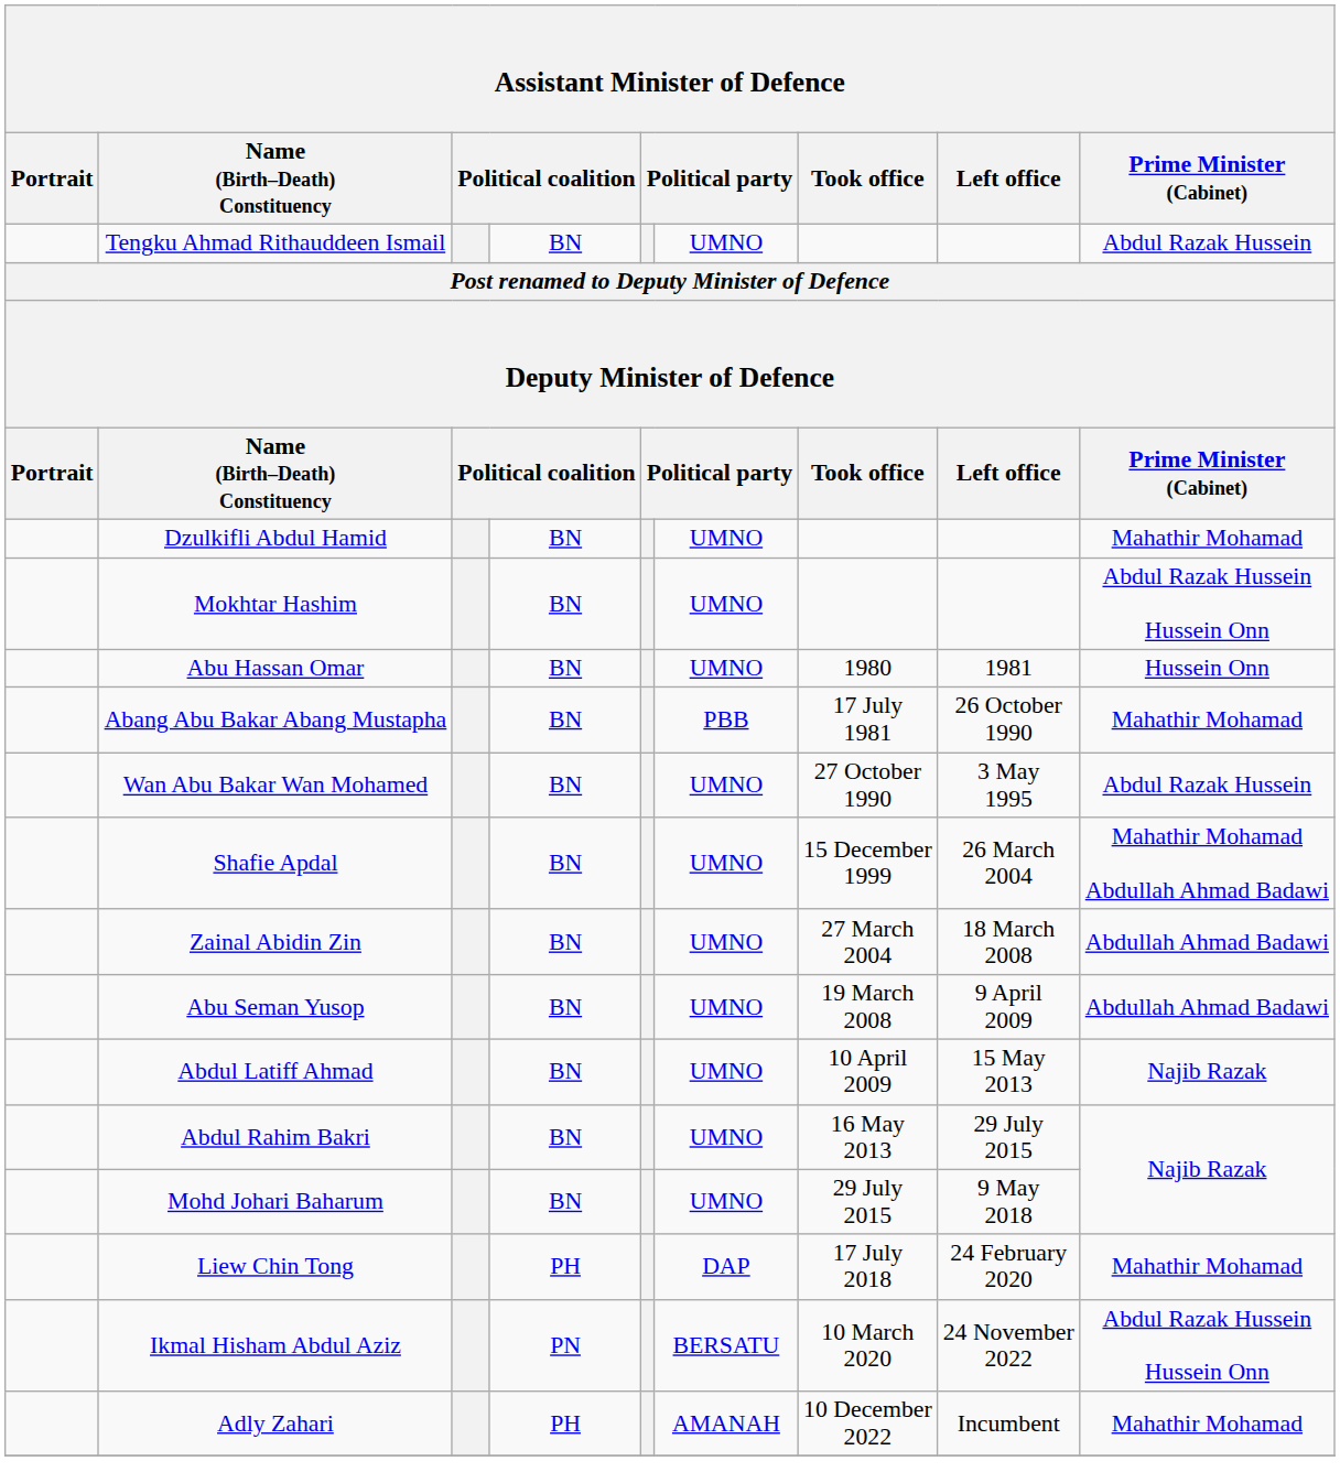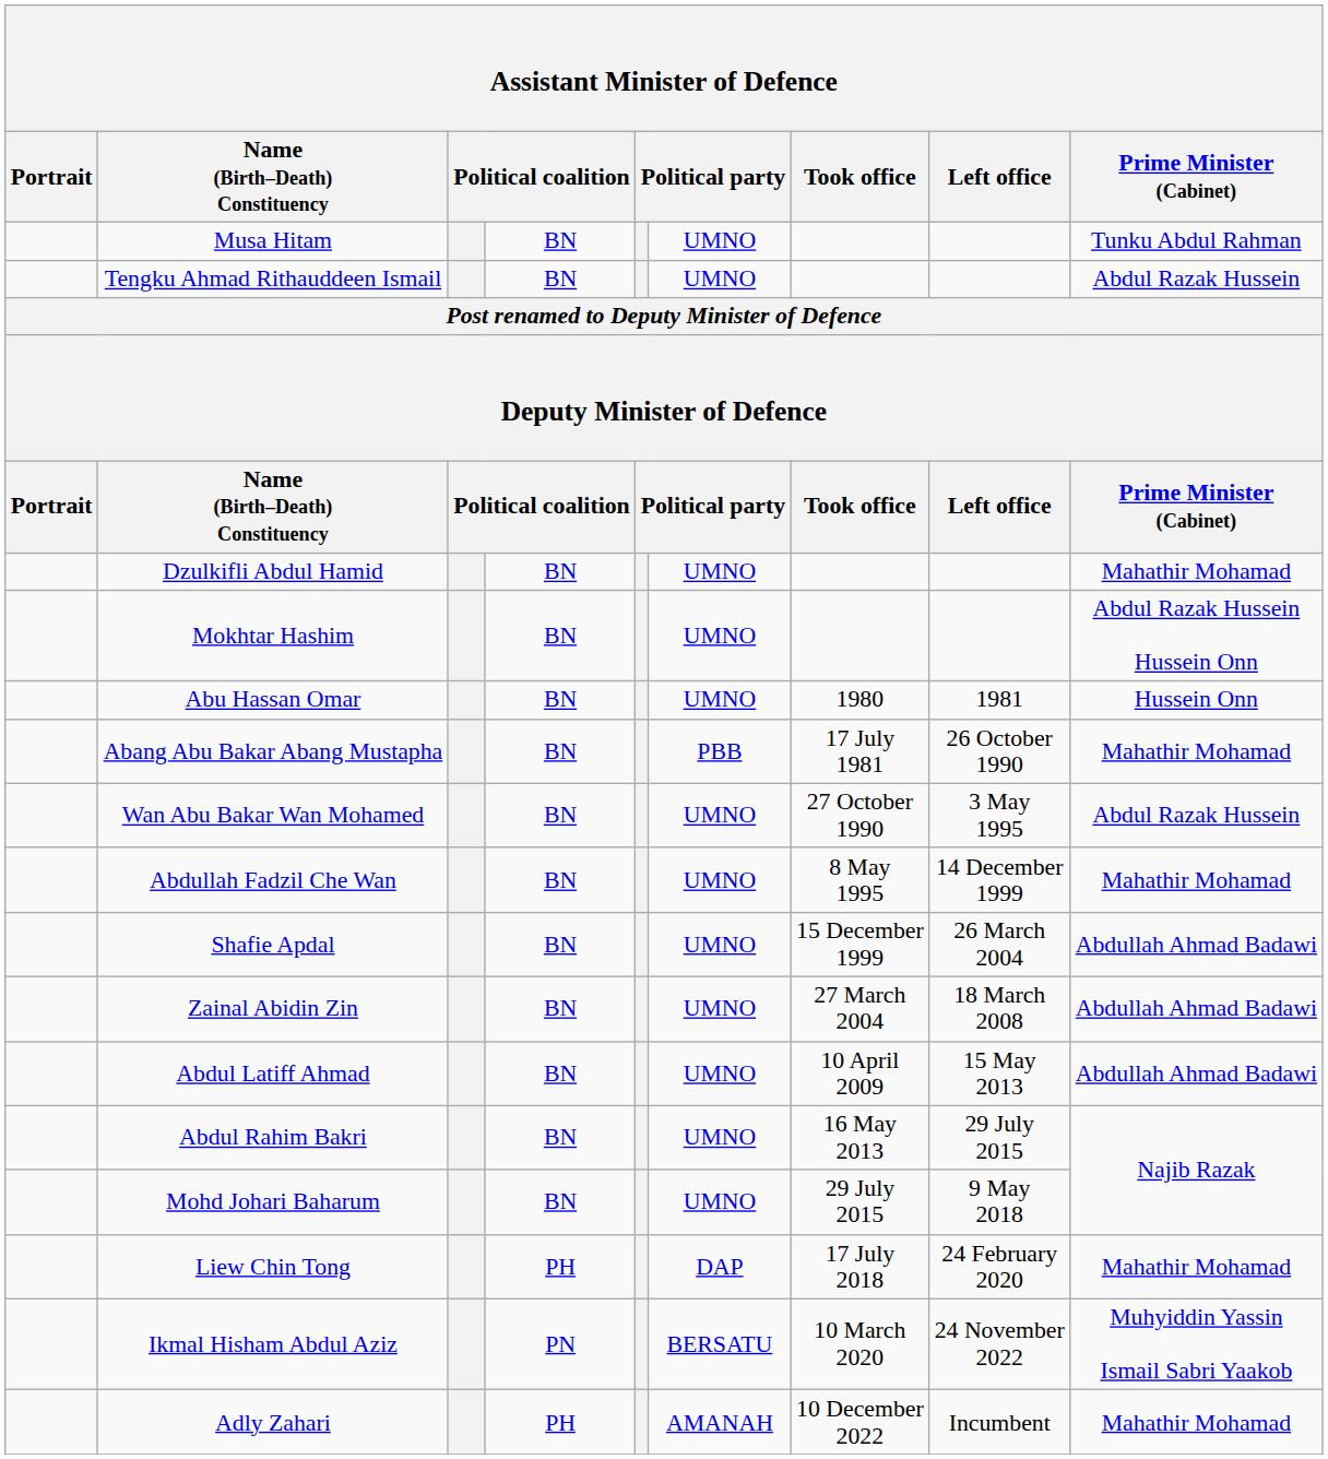+ row: Musa Hitam | BN | UMNO | Tunku Abdul Rahman
+ row: Abdullah Fadzil Che Wan | BN | UMNO | 8 May 1995 | 14 December 1999 | Mahathir Mohamad
Shafie Apdal | Prime Minister (Cabinet): Mahathir Mohamad Abdullah Ahmad Badawi -> Abdullah Ahmad Badawi
- row: Abu Seman Yusop | BN | UMNO | 19 March 2008 | 9 April 2009 | Abdullah Ahmad Badawi
Abdul Latiff Ahmad | Prime Minister (Cabinet): Najib Razak -> Abdullah Ahmad Badawi
Ikmal Hisham Abdul Aziz | Prime Minister (Cabinet): Abdul Razak Hussein Hussein Onn -> Muhyiddin Yassin Ismail Sabri Yaakob
